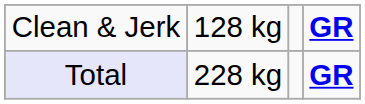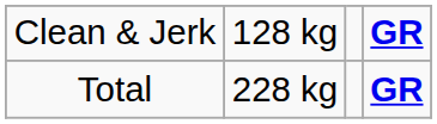row 2 | column 1: lavender background -> no background
